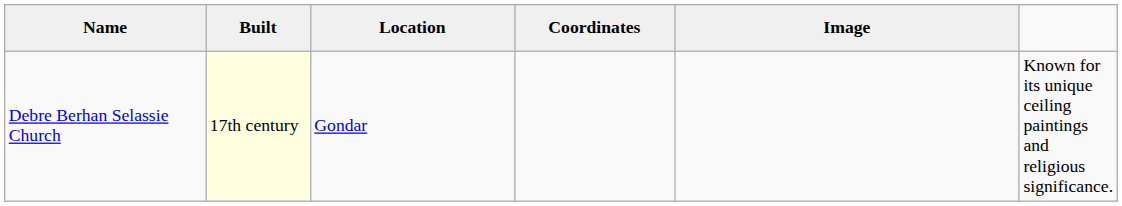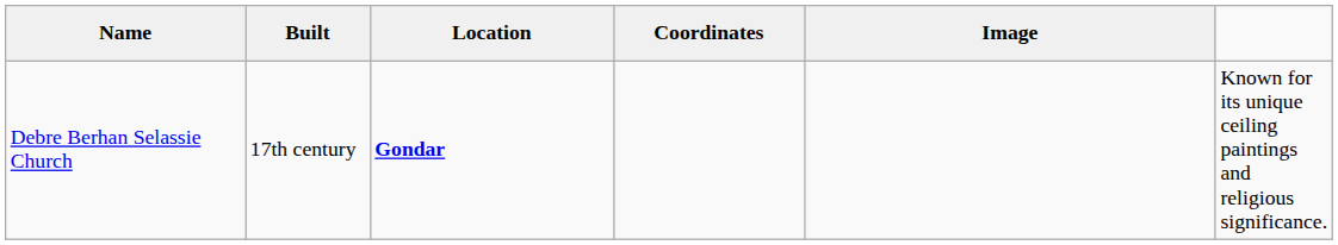Debre Berhan Selassie Church | Built: lightyellow background -> no background
Debre Berhan Selassie Church | Location: normal -> bold
